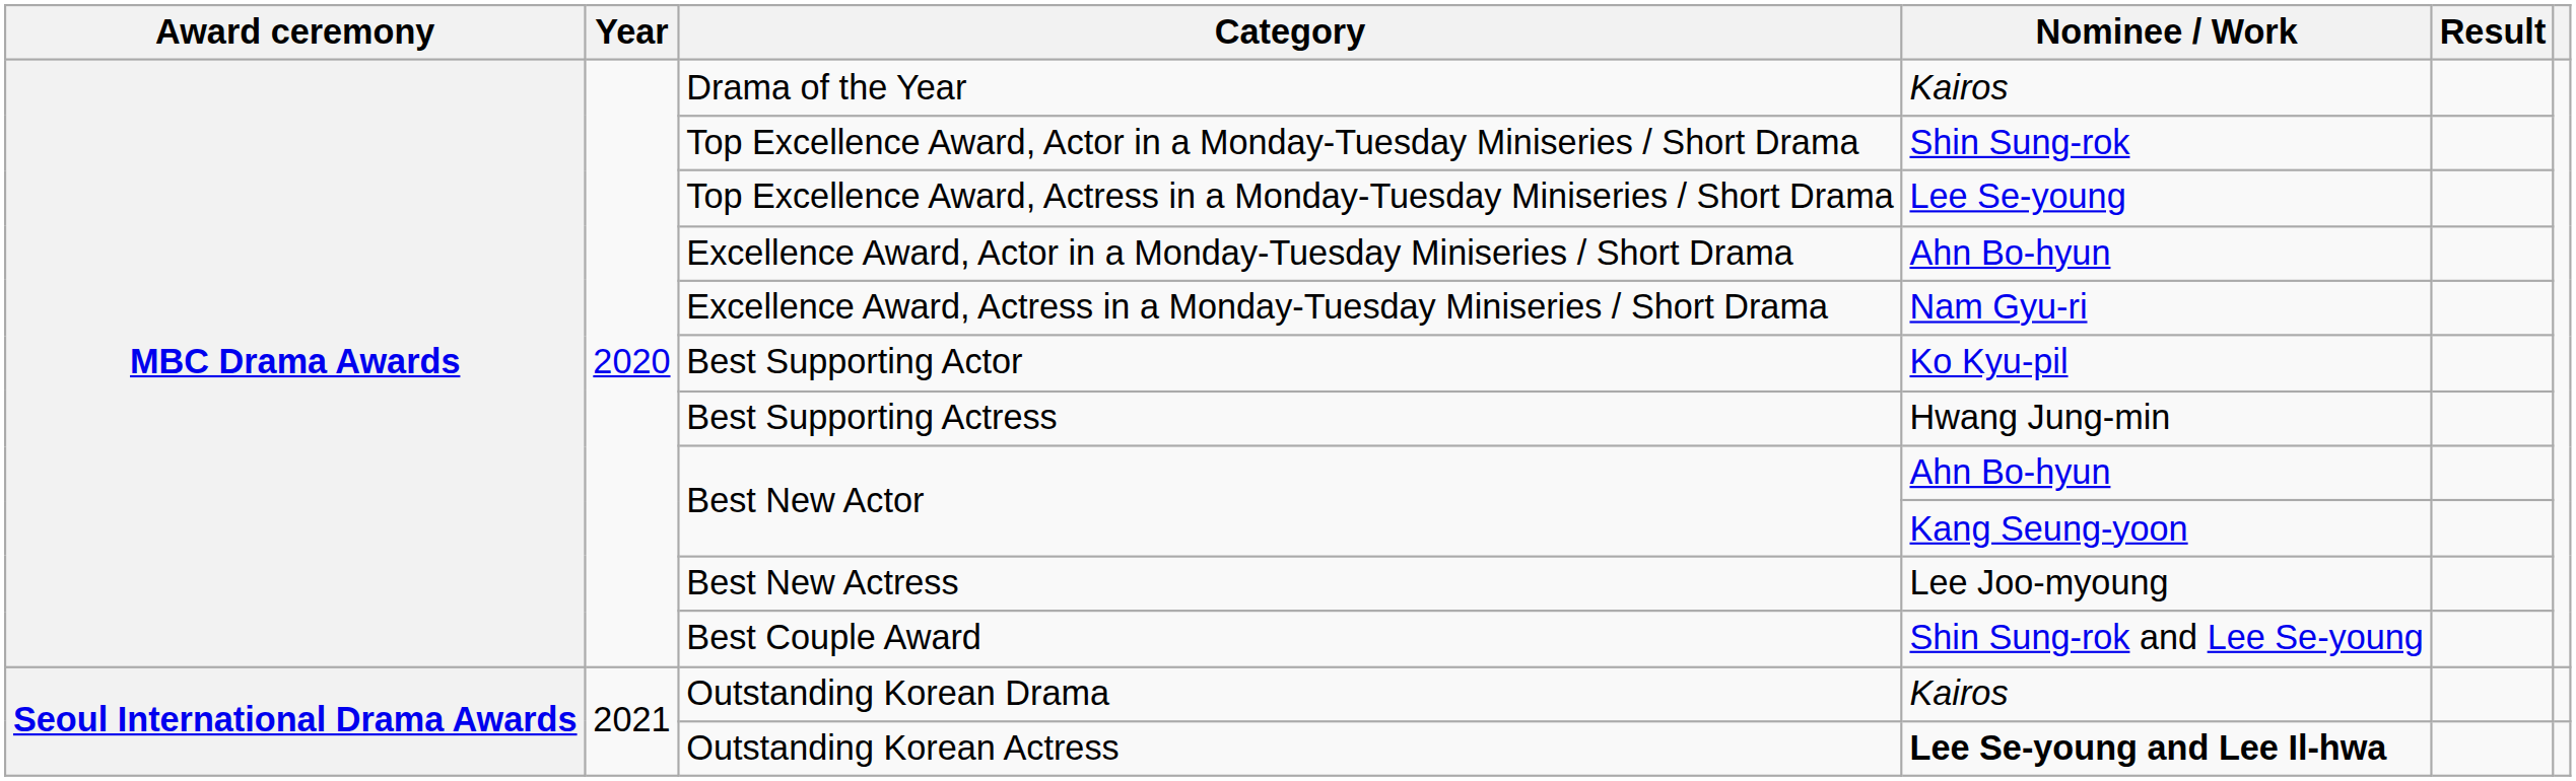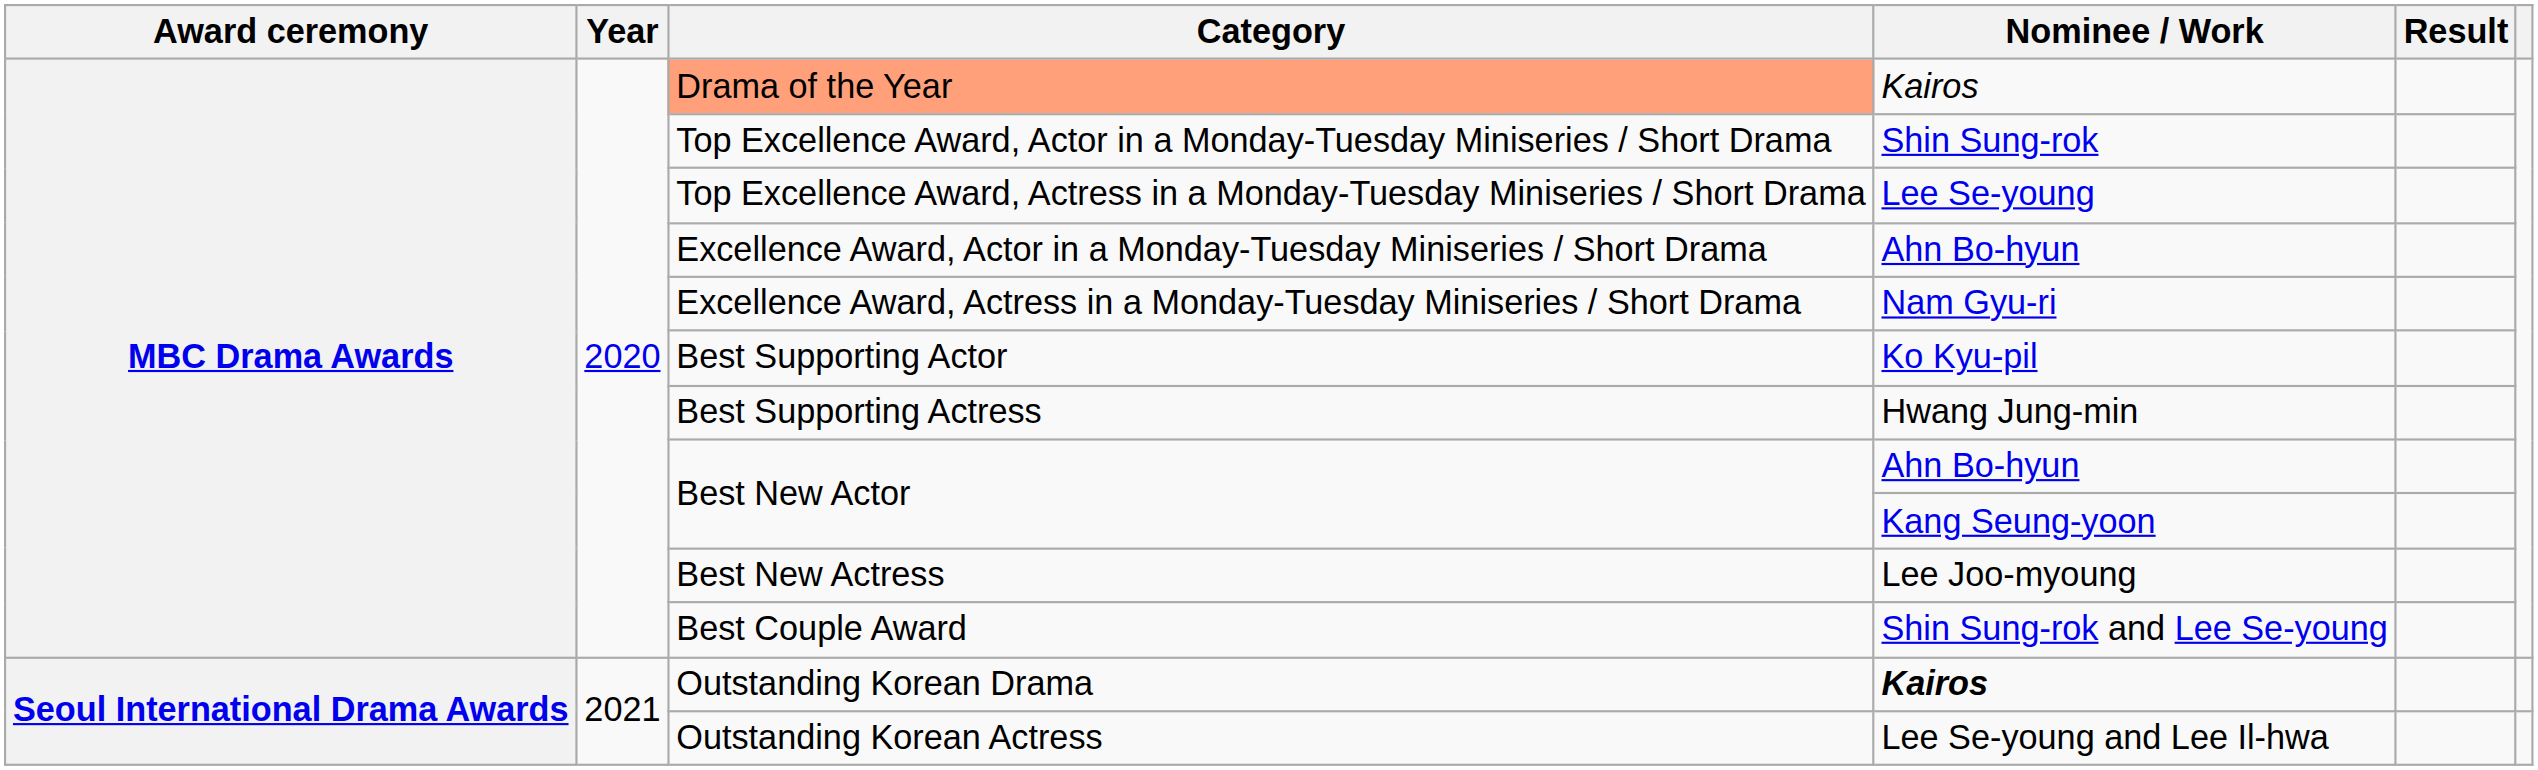Drama of the Year | Category: no background -> lightsalmon background
Outstanding Korean Drama | Nominee / Work: normal -> bold
Outstanding Korean Actress | Nominee / Work: bold -> normal
